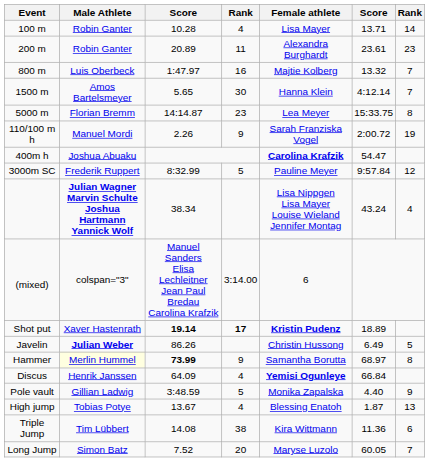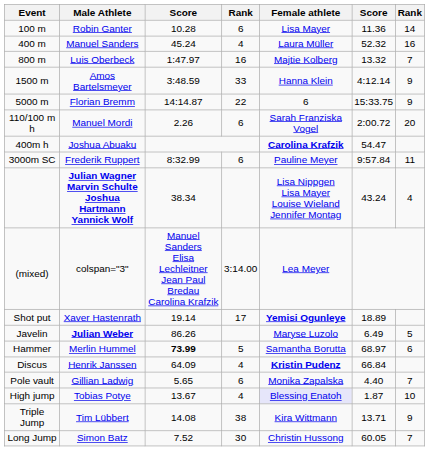100 m | column 4: 4 -> 6
100 m | column 6: 13.71 -> 11.36
- row: 200 m | Robin Ganter | 20.89 | 11 | Alexandra Burghardt | 23.61 | 23
+ row: 400 m | Manuel Sanders | 45.24 | 4 | Laura Müller | 52.32 | 16
1500 m | column 3: 5.65 -> 3:48.59
1500 m | column 4: 30 -> 33
1500 m | column 7: 7 -> 9
5000 m | column 4: 23 -> 22
5000 m | Female athlete: Lea Meyer -> 6
5000 m | column 7: 8 -> 9
110/100 m h | column 4: 9 -> 6
110/100 m h | column 7: 19 -> 20
3000m SC | column 4: 5 -> 6
3000m SC | column 7: 12 -> 11
(mixed) | Female athlete: 6 -> Lea Meyer
Shot put | column 3: bold -> normal
Shot put | column 4: bold -> normal
Shot put | Female athlete: Kristin Pudenz -> Yemisi Ogunleye
Javelin | Female athlete: Christin Hussong -> Maryse Luzolo
Hammer | Male Athlete: lightyellow background -> no background
Hammer | column 4: 9 -> 5
Hammer | column 7: 8 -> 6
Discus | Female athlete: Yemisi Ogunleye -> Kristin Pudenz
Pole vault | column 3: 3:48.59 -> 5.65
Pole vault | column 4: 5 -> 6
Pole vault | column 7: 9 -> 7
High jump | Female athlete: no background -> lavender background
High jump | column 7: 13 -> 10
Triple Jump | column 6: 11.36 -> 13.71
Triple Jump | column 7: 6 -> 9
Long Jump | column 4: 20 -> 30
Long Jump | Female athlete: Maryse Luzolo -> Christin Hussong
